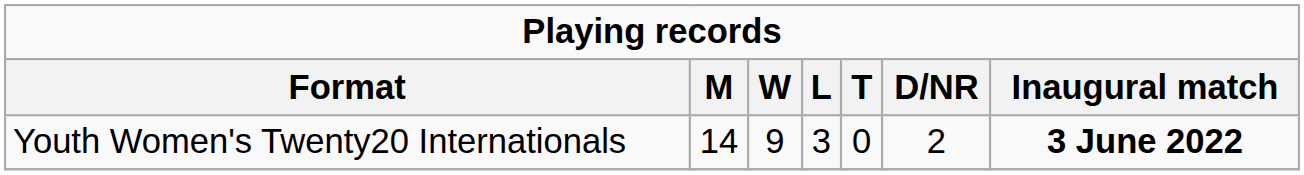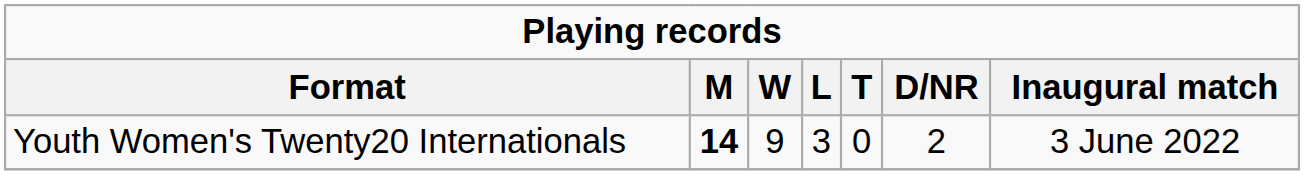Youth Women's Twenty20 Internationals | M: normal -> bold
Youth Women's Twenty20 Internationals | Inaugural match: bold -> normal
